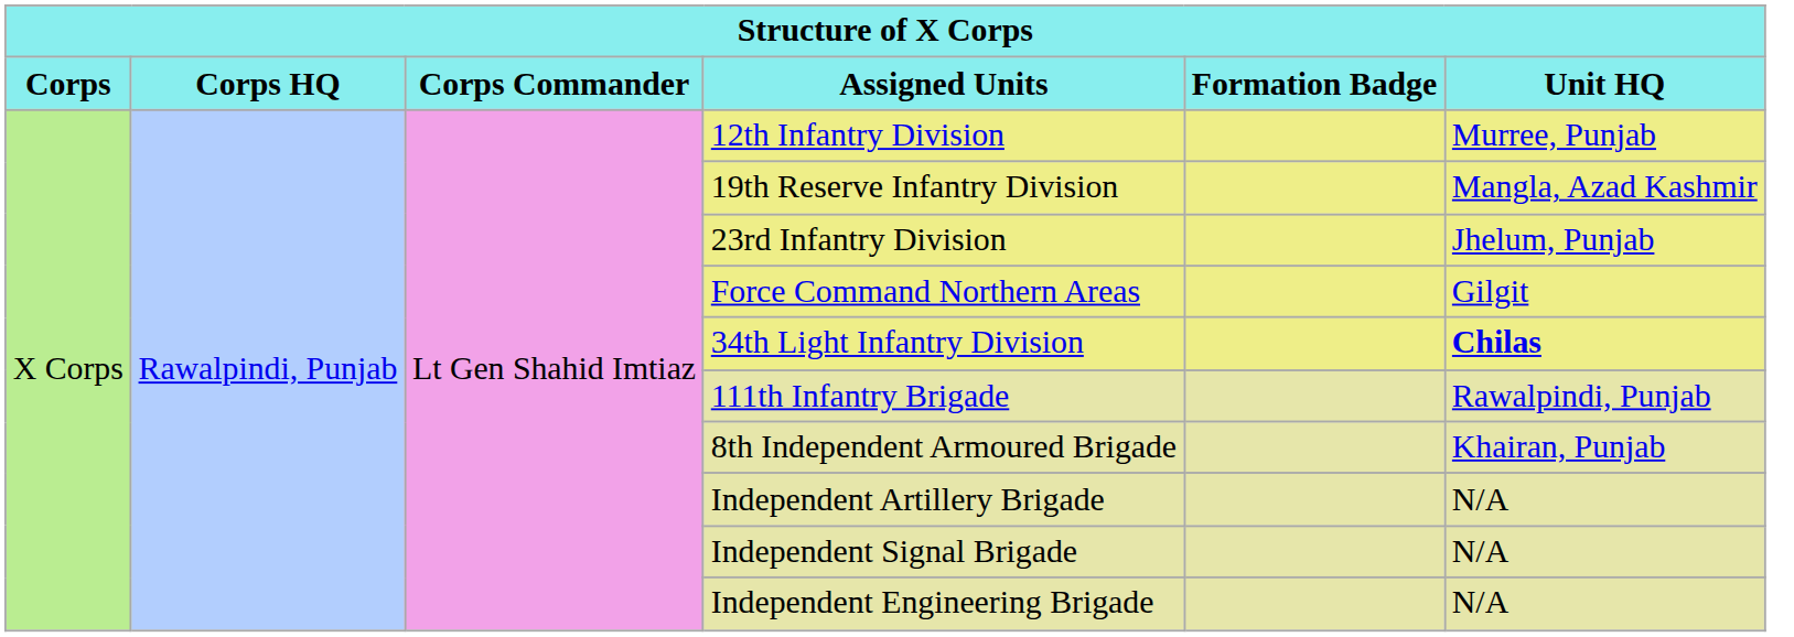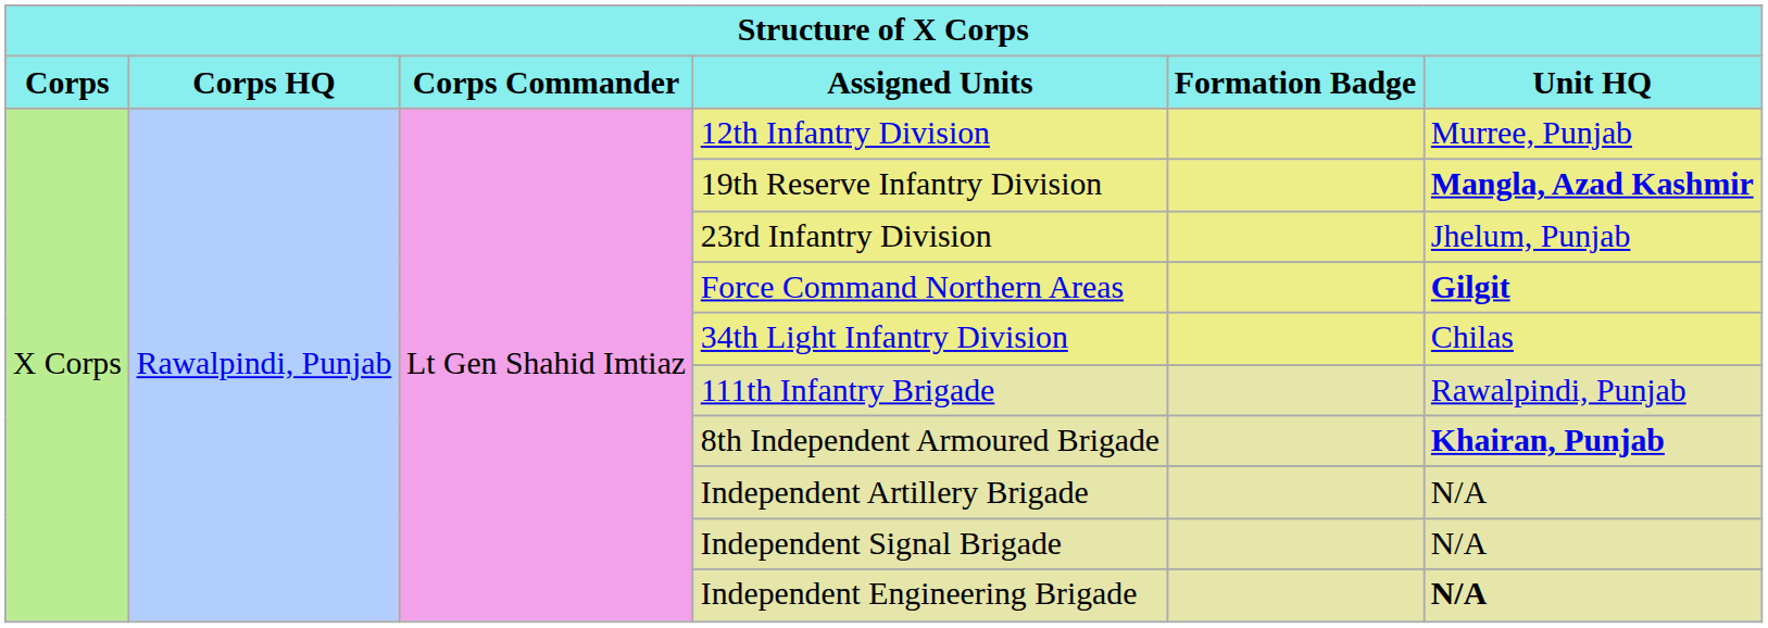19th Reserve Infantry Division | Unit HQ: normal -> bold
Force Command Northern Areas | Unit HQ: normal -> bold
34th Light Infantry Division | Unit HQ: bold -> normal
8th Independent Armoured Brigade | Unit HQ: normal -> bold
Independent Engineering Brigade | Unit HQ: normal -> bold
